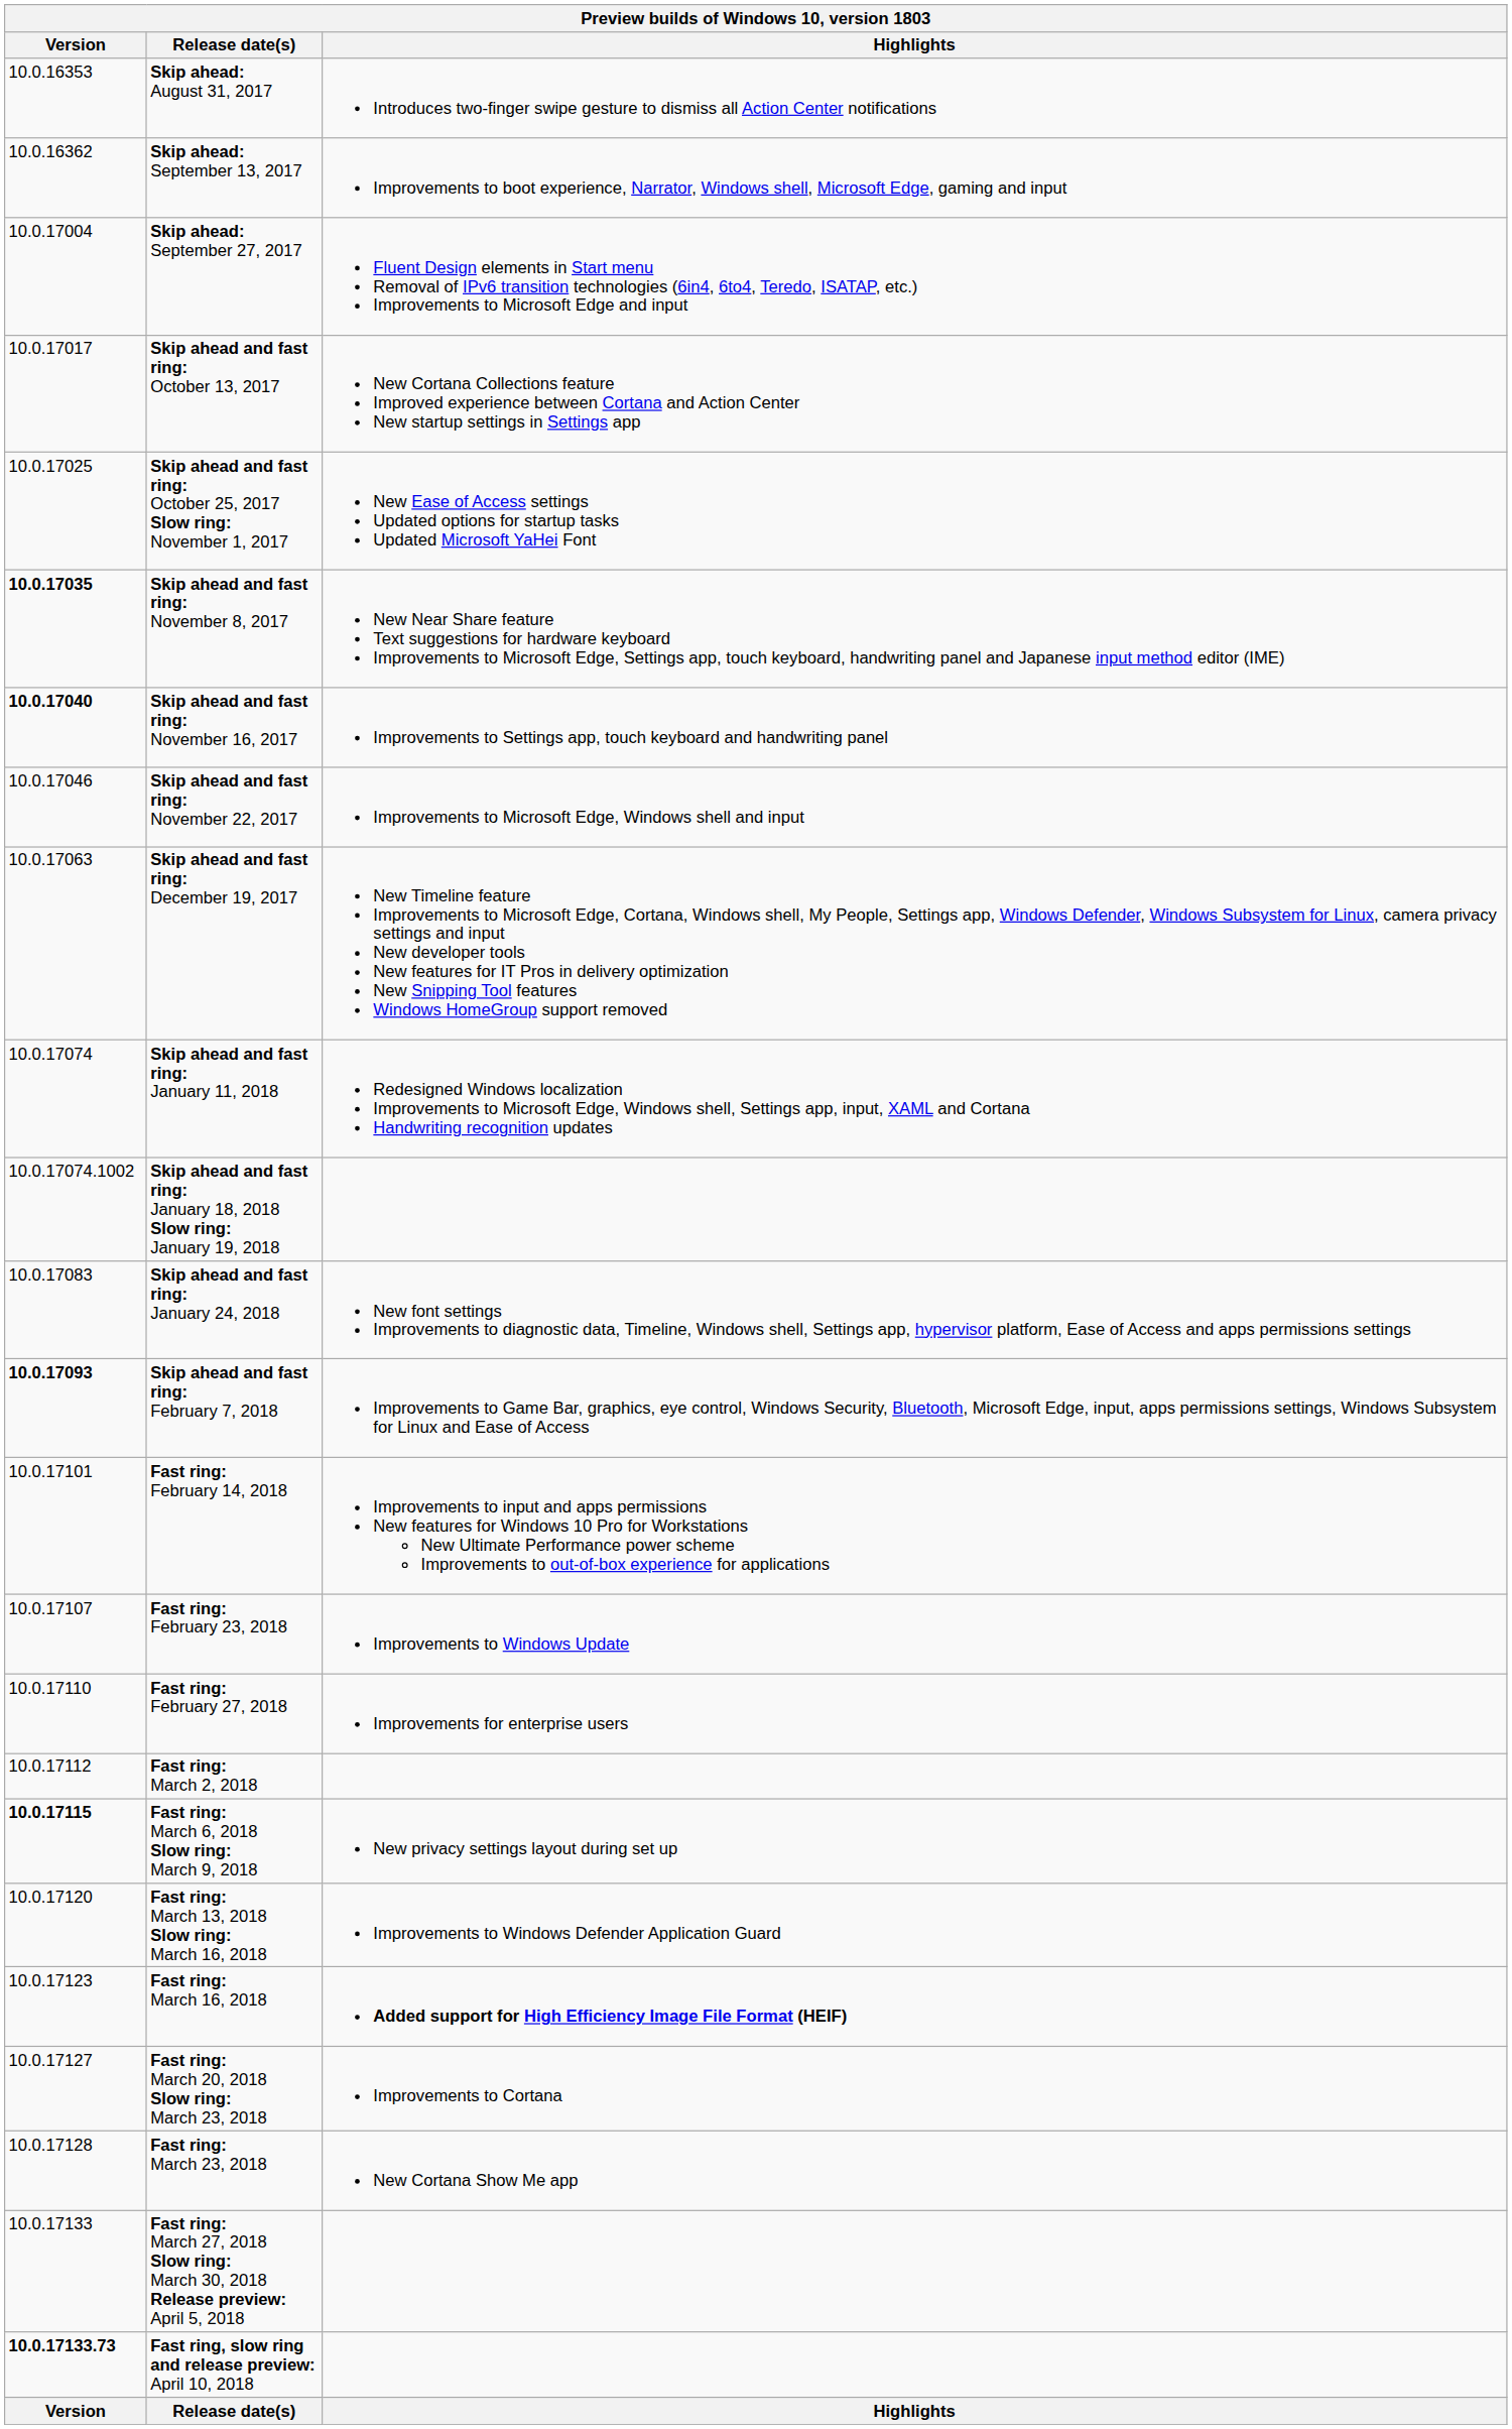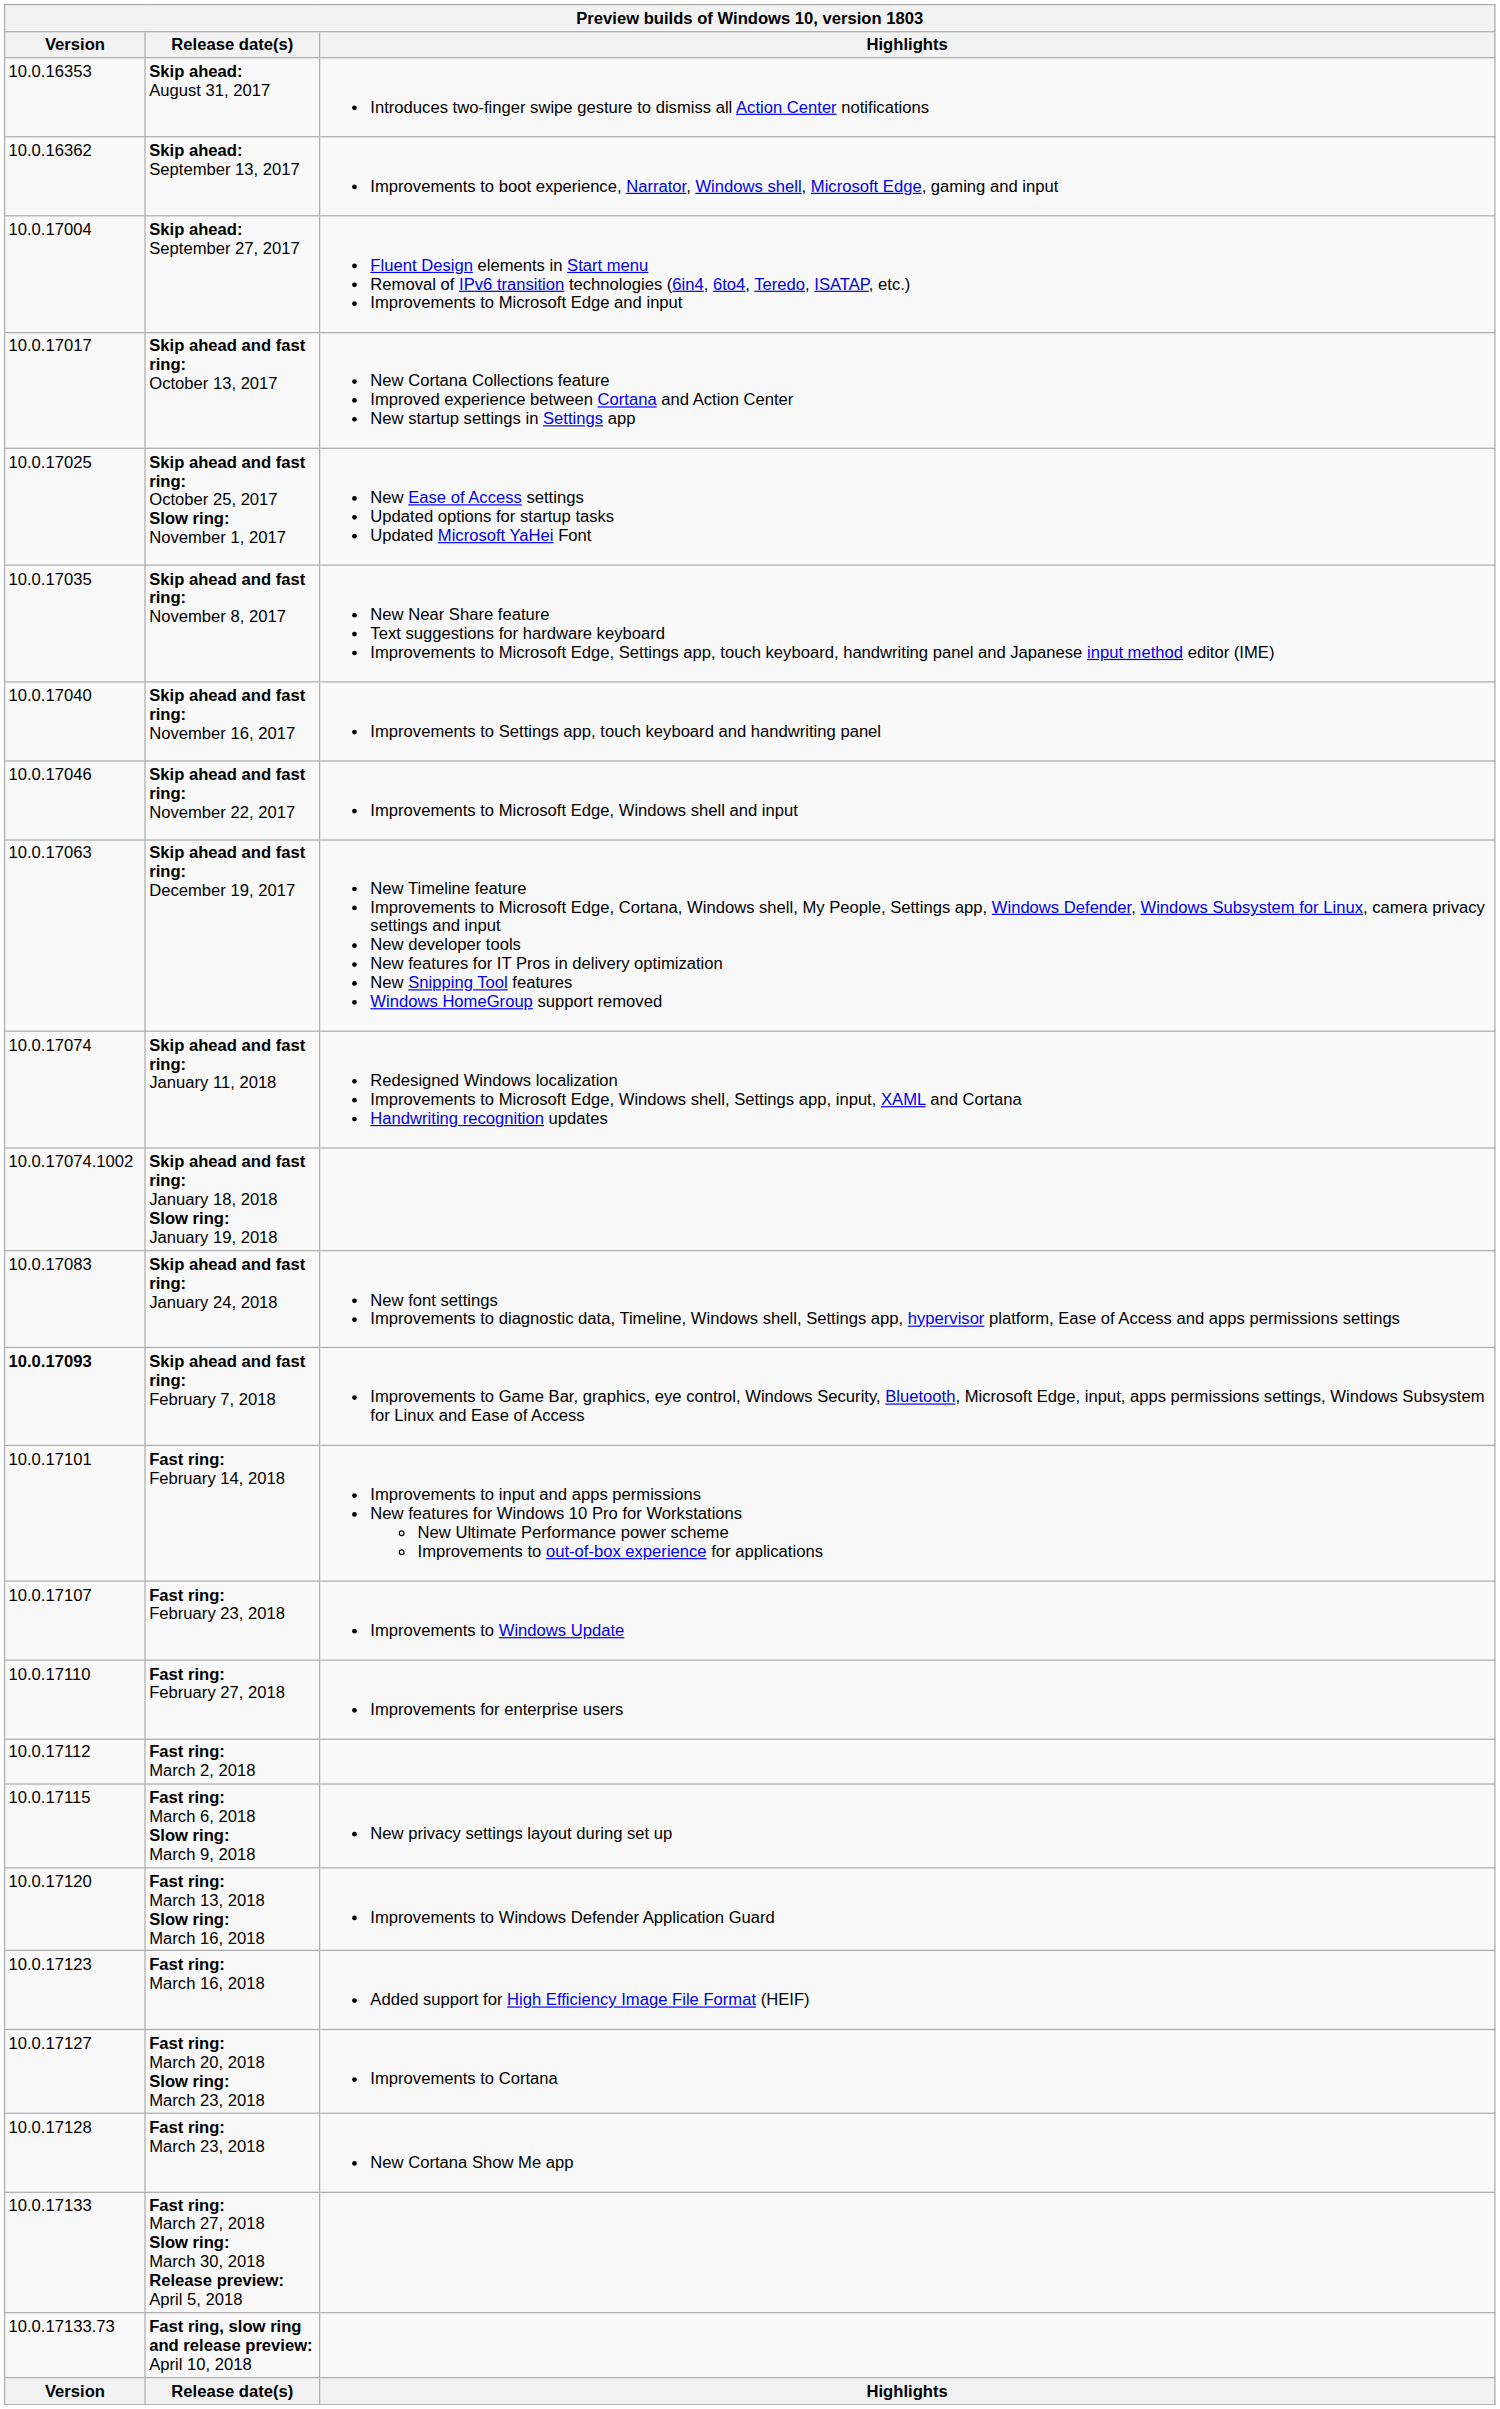Skip ahead and fast ring: November 8, 2017 | Version: bold -> normal
Skip ahead and fast ring: November 16, 2017 | Version: bold -> normal
Fast ring: March 6, 2018 Slow ring: March 9, 2018 | Version: bold -> normal
Fast ring: March 16, 2018 | Highlights: bold -> normal
Fast ring, slow ring and release preview: April 10, 2018 | Version: bold -> normal
